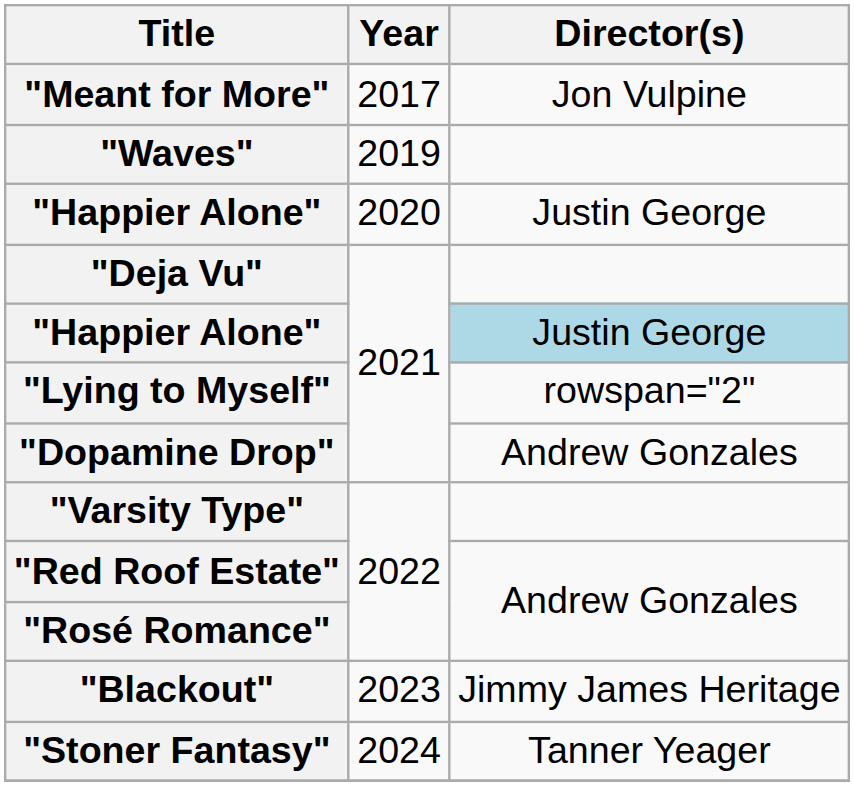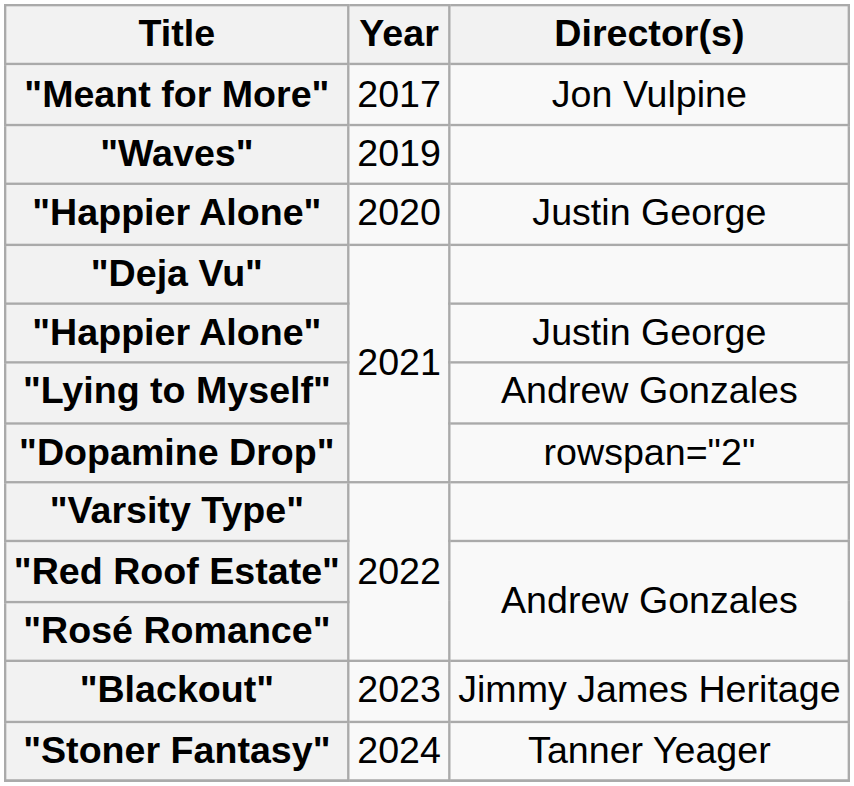"Happier Alone" / 2021 | Director(s): lightblue background -> no background
"Lying to Myself" | Director(s): rowspan="2" -> Andrew Gonzales
"Dopamine Drop" | Director(s): Andrew Gonzales -> rowspan="2"
